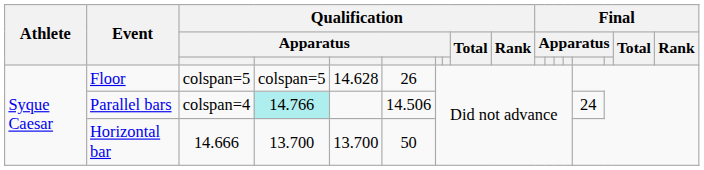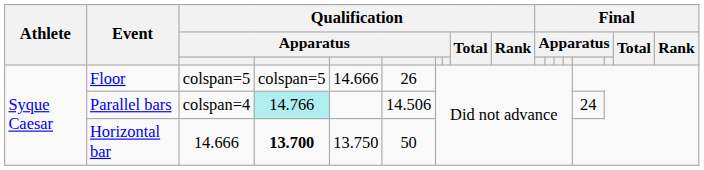Floor | column 5: 14.628 -> 14.666
Horizontal bar | column 4: normal -> bold
Horizontal bar | column 5: 13.700 -> 13.750
